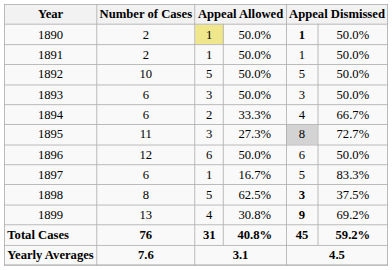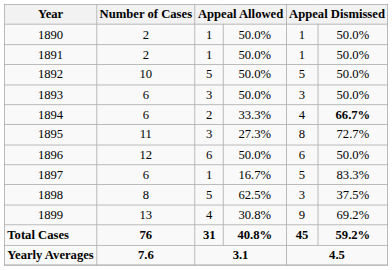1890 | column 3: khaki background -> no background
1890 | column 5: bold -> normal
1894 | column 6: normal -> bold
1895 | column 5: lightgrey background -> no background
1898 | column 5: bold -> normal
1899 | column 5: bold -> normal
